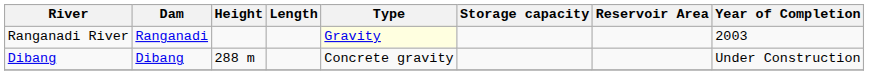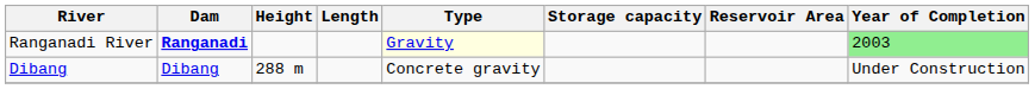Ranganadi River | Dam: normal -> bold
Ranganadi River | Year of Completion: no background -> lightgreen background
